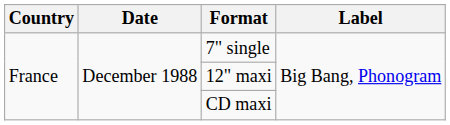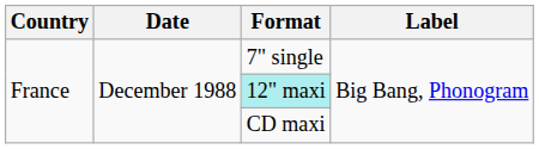12" maxi | Format: no background -> paleturquoise background
